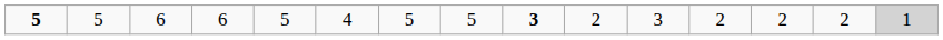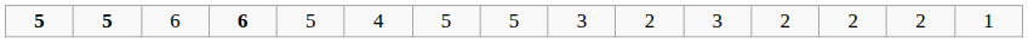row 1 | column 2: normal -> bold
row 1 | column 4: normal -> bold
row 1 | column 9: bold -> normal
row 1 | column 15: lightgrey background -> no background
